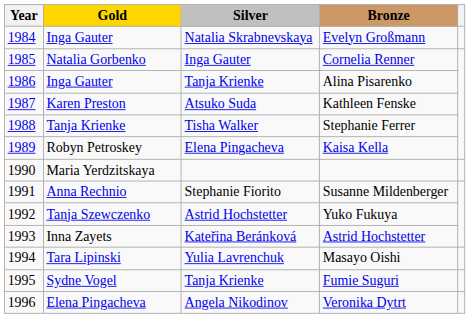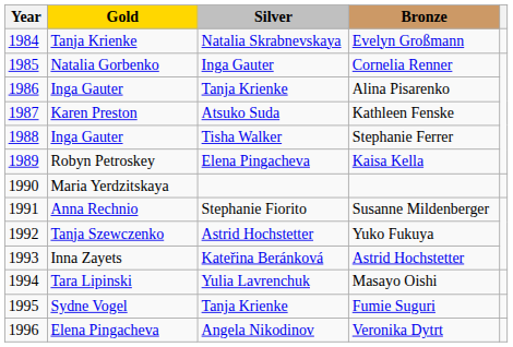Evelyn Großmann | Gold: Inga Gauter -> Tanja Krienke
Stephanie Ferrer | Gold: Tanja Krienke -> Inga Gauter
